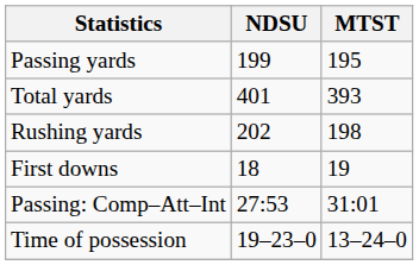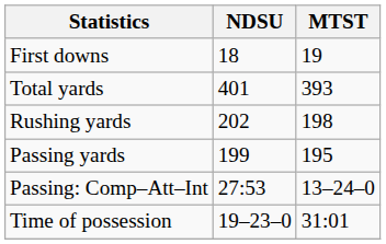rows swapped: First downs <-> Passing yards
Passing: Comp–Att–Int | MTST: 31:01 -> 13–24–0
Time of possession | MTST: 13–24–0 -> 31:01
